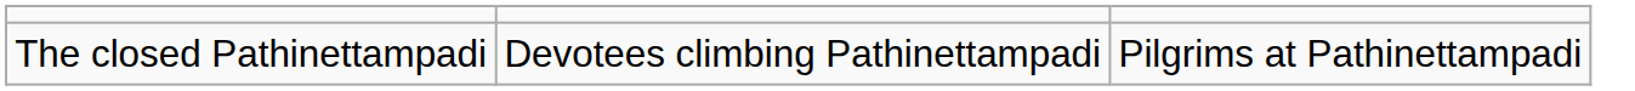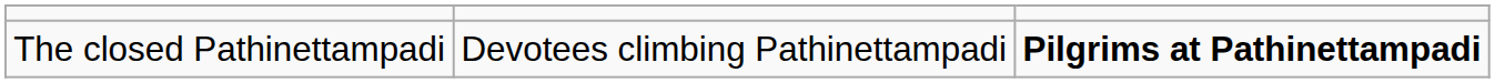The closed Pathinettampadi | column 3: normal -> bold
